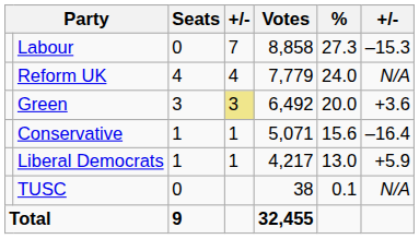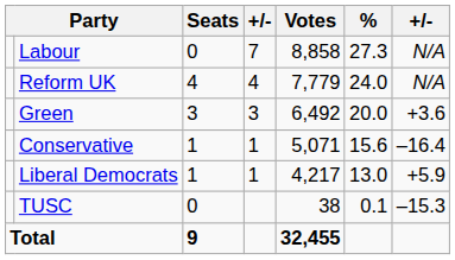Labour | column 7: –15.3 -> N/A
Green | column 4: khaki background -> no background
TUSC | column 7: N/A -> –15.3
